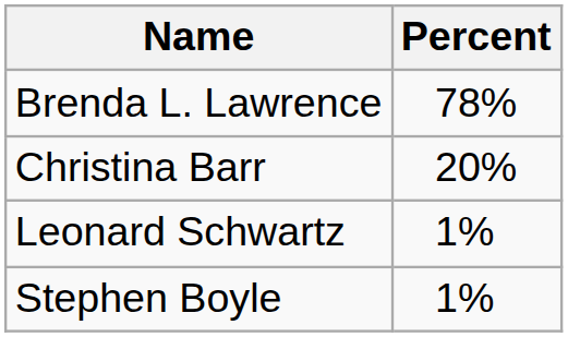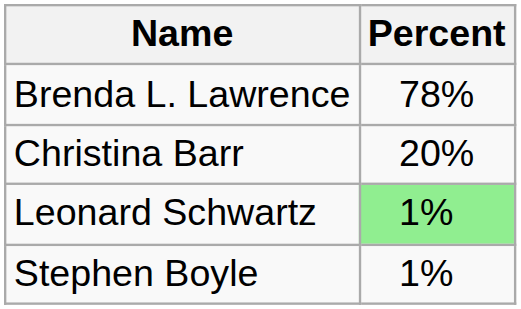Leonard Schwartz | Percent: no background -> lightgreen background
